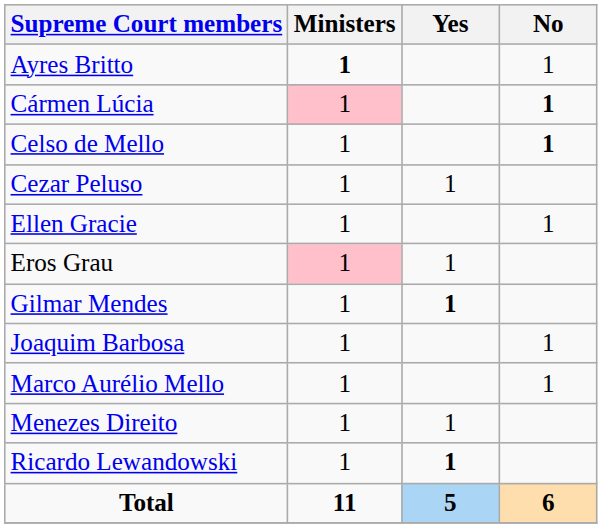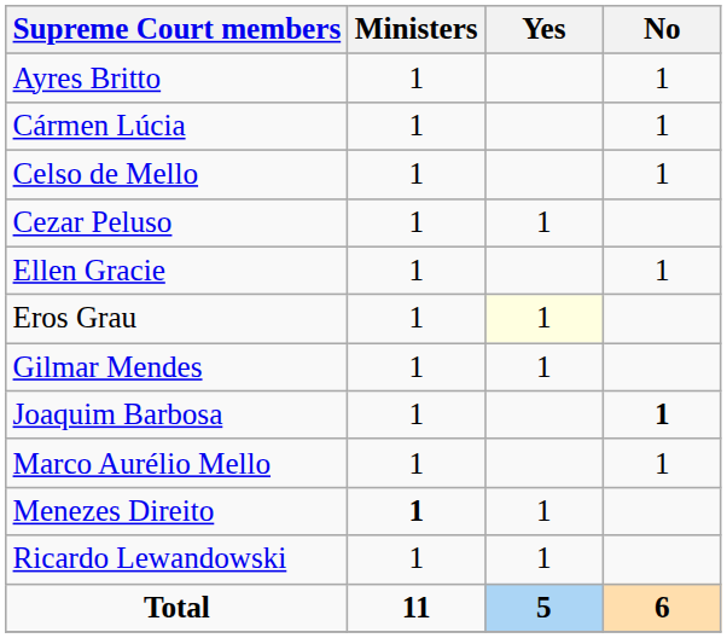Ayres Britto | Ministers: bold -> normal
Cármen Lúcia | Ministers: pink background -> no background
Cármen Lúcia | No: bold -> normal
Celso de Mello | No: bold -> normal
Eros Grau | Ministers: pink background -> no background
Eros Grau | Yes: no background -> lightyellow background
Gilmar Mendes | Yes: bold -> normal
Joaquim Barbosa | No: normal -> bold
Menezes Direito | Ministers: normal -> bold
Ricardo Lewandowski | Yes: bold -> normal
